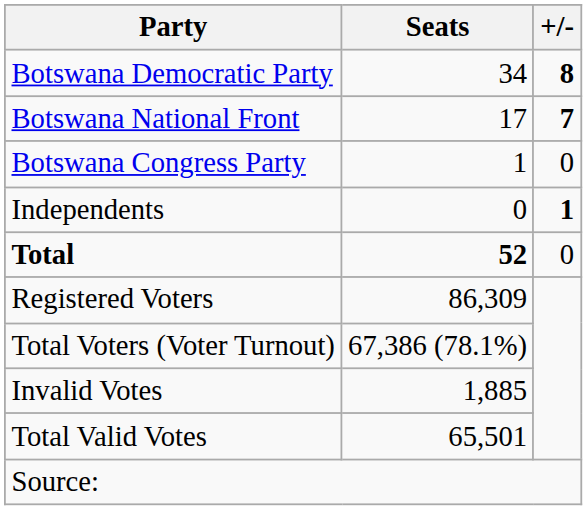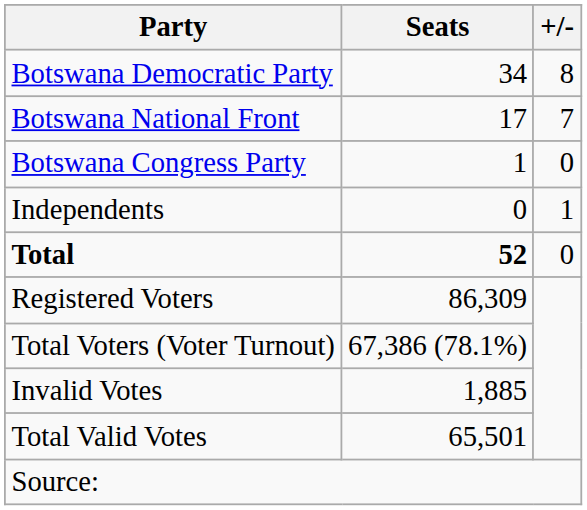Botswana Democratic Party | +/-: bold -> normal
Botswana National Front | +/-: bold -> normal
Independents | +/-: bold -> normal
